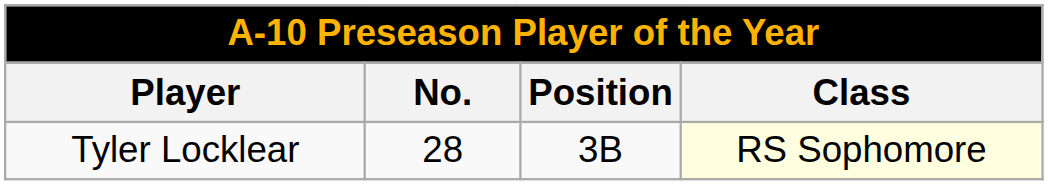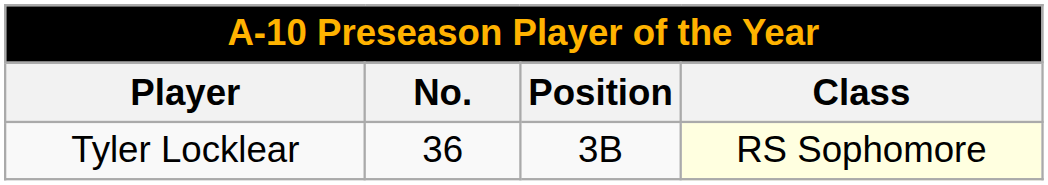Tyler Locklear | No.: 28 -> 36
